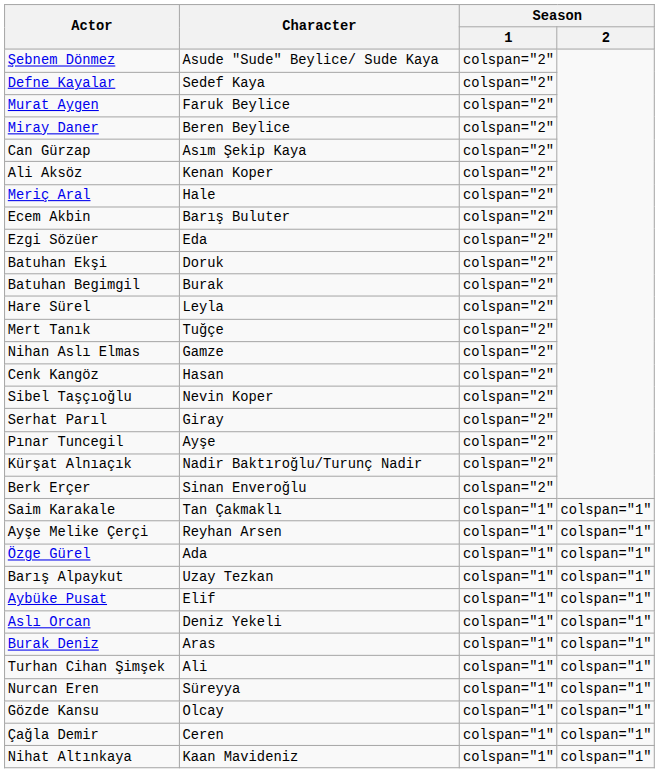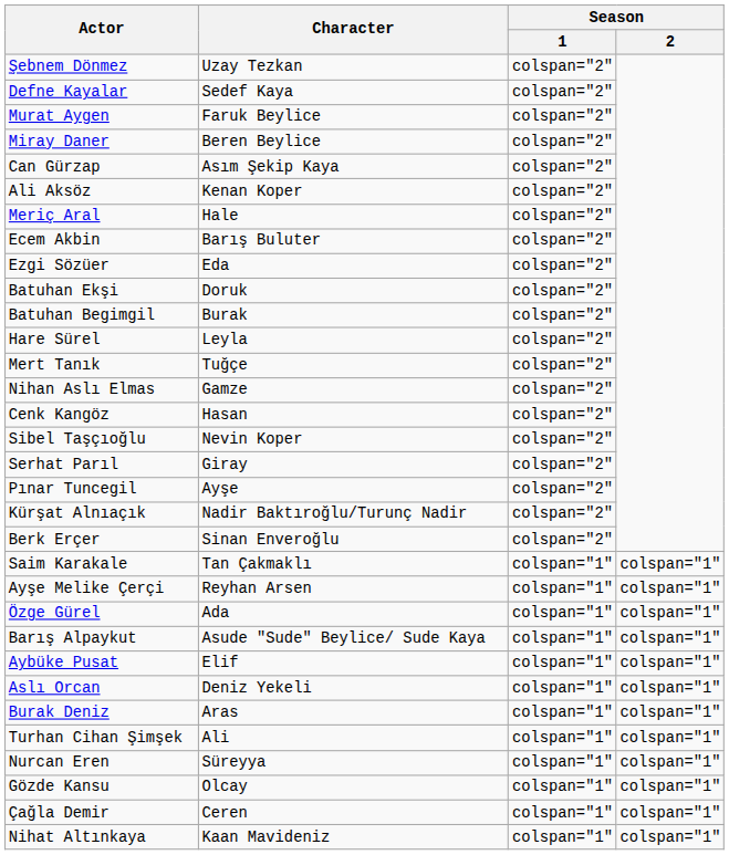Şebnem Dönmez | Character: Asude "Sude" Beylice/ Sude Kaya -> Uzay Tezkan
Barış Alpaykut | Character: Uzay Tezkan -> Asude "Sude" Beylice/ Sude Kaya
